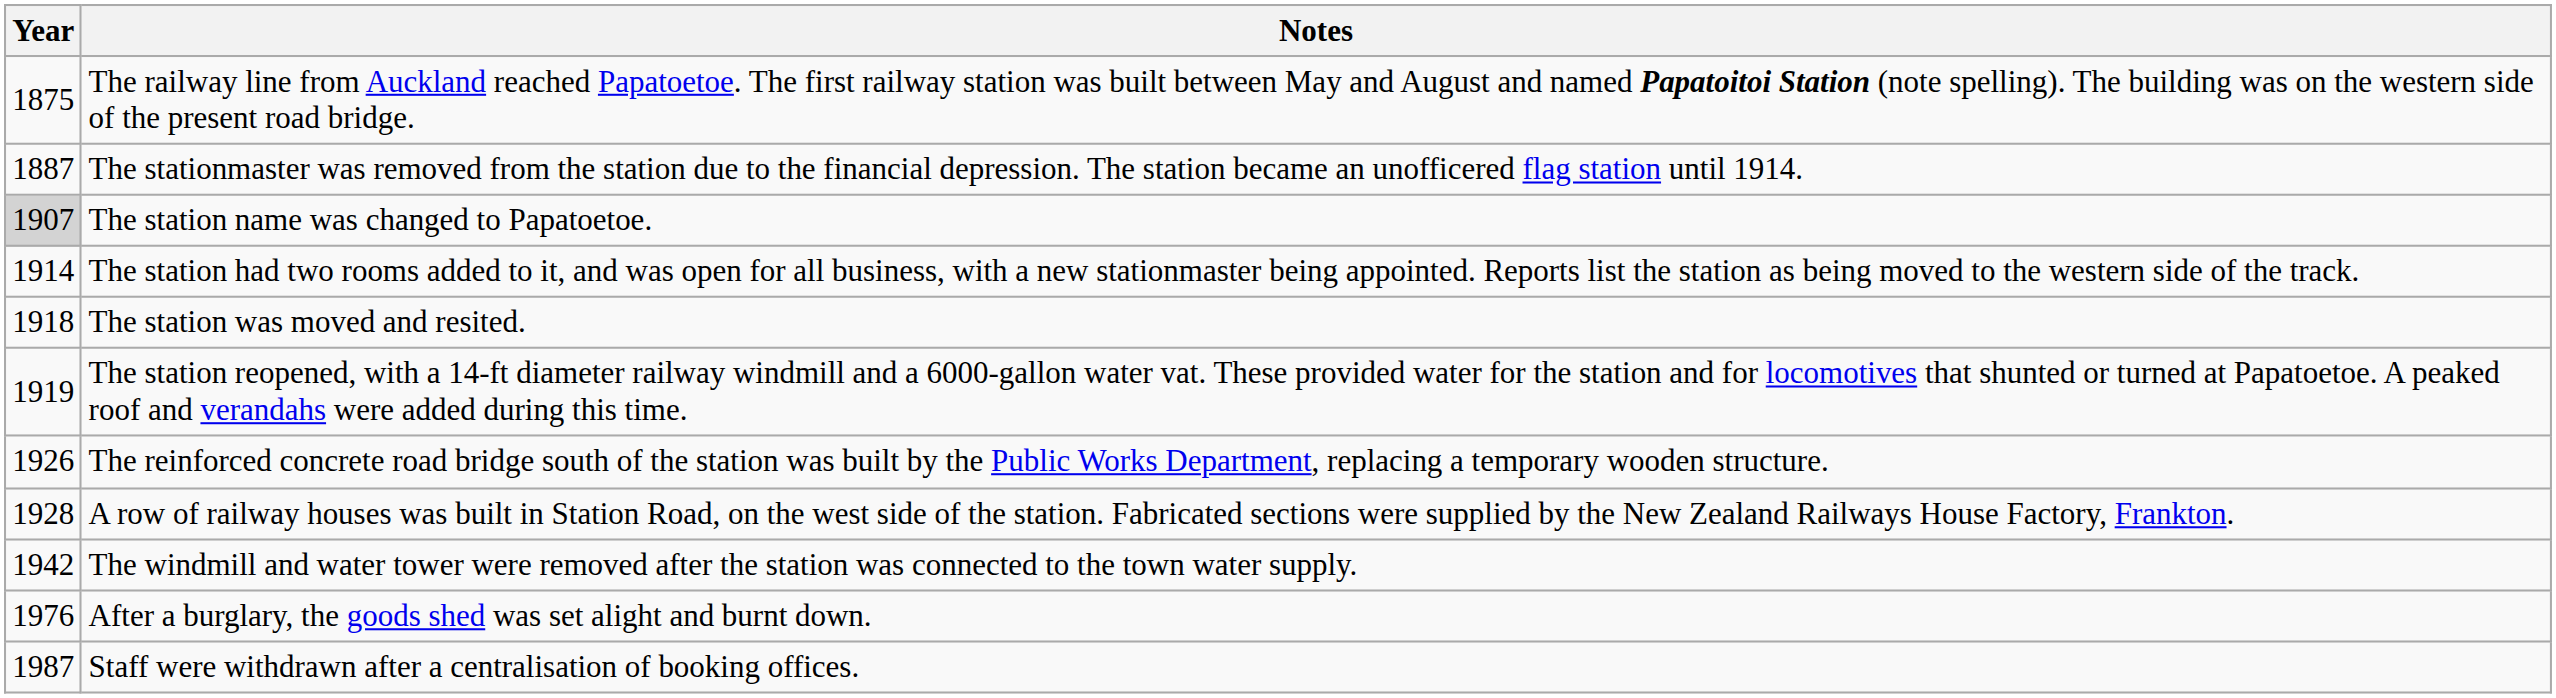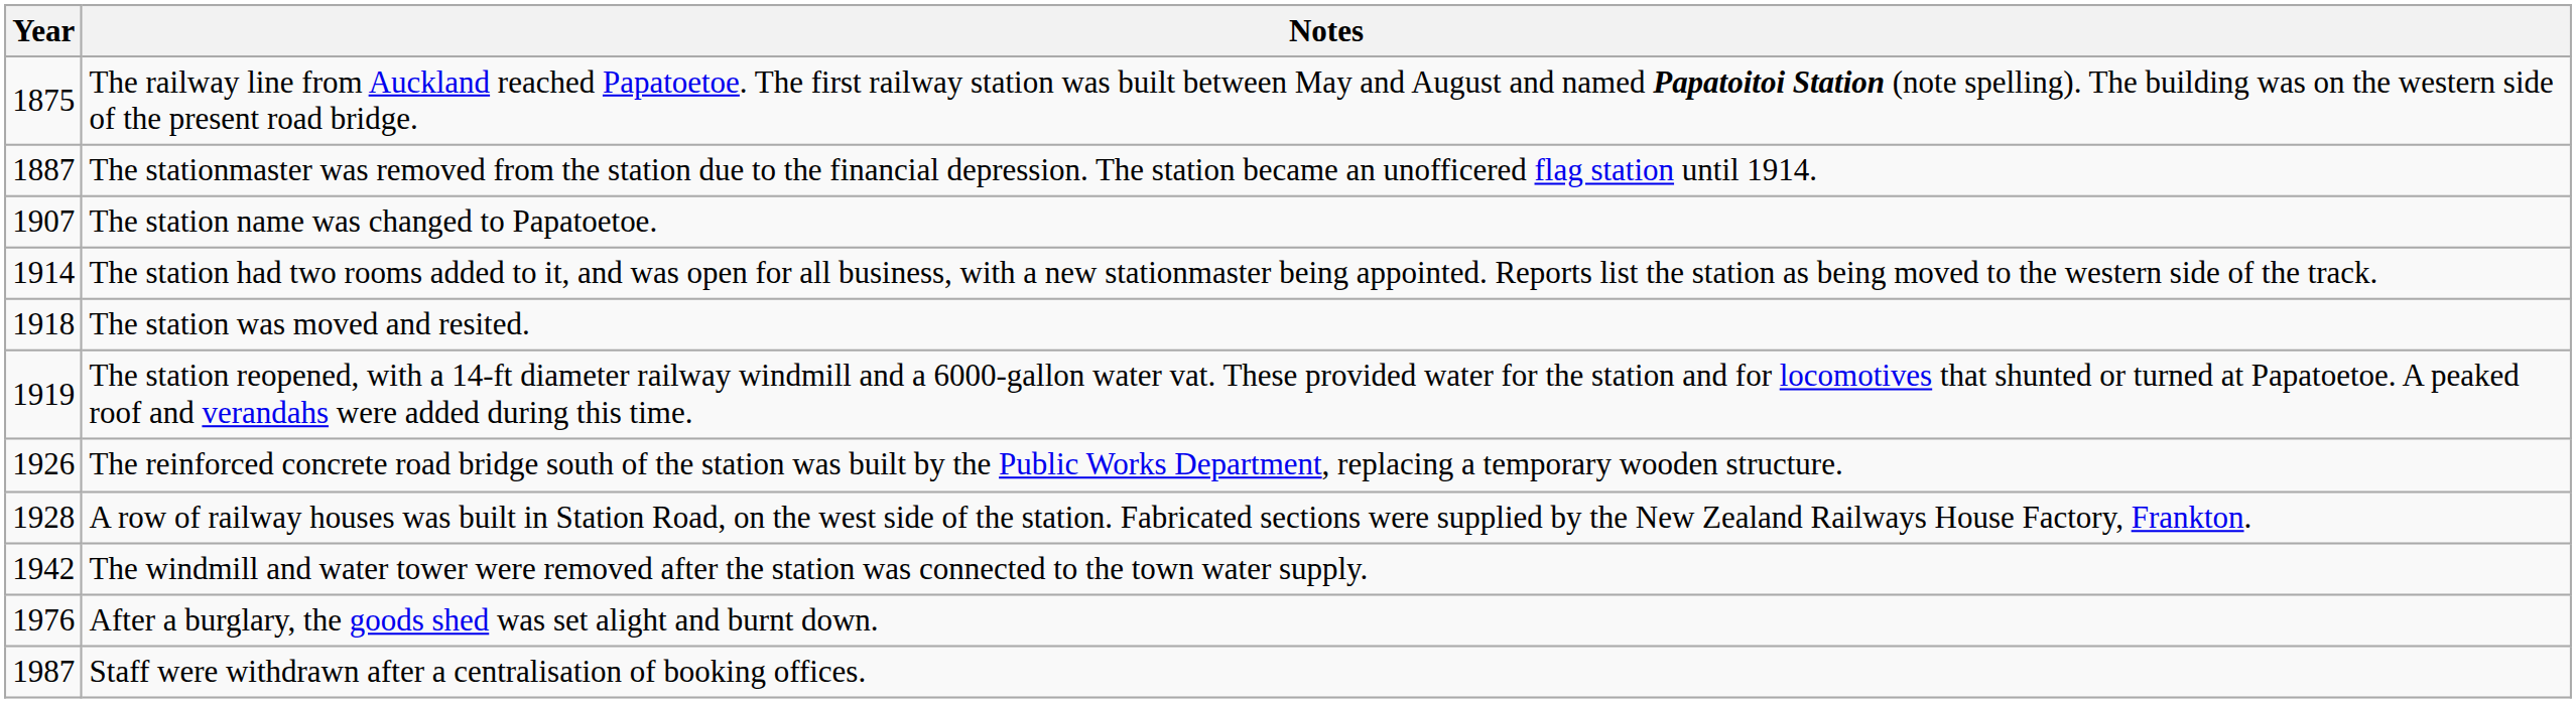The station name was changed to Papatoetoe. | Year: lightgrey background -> no background
